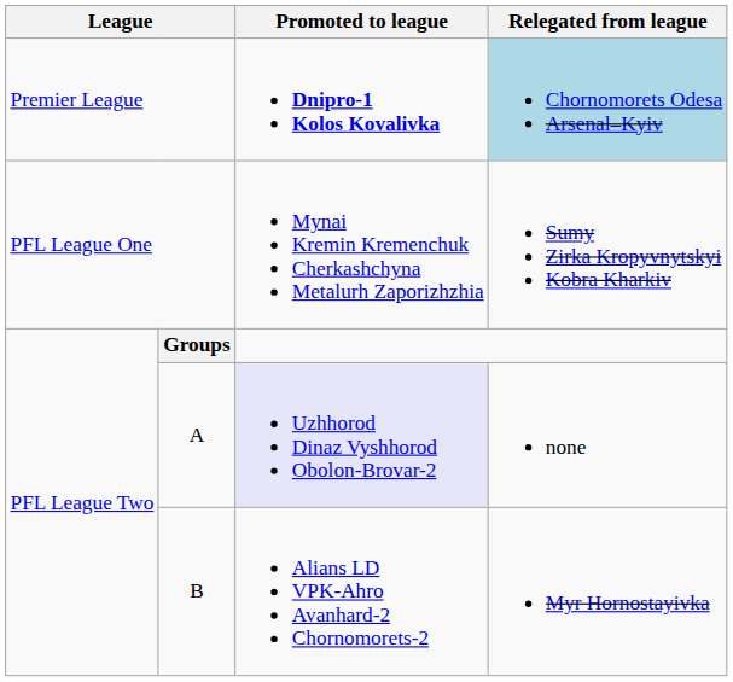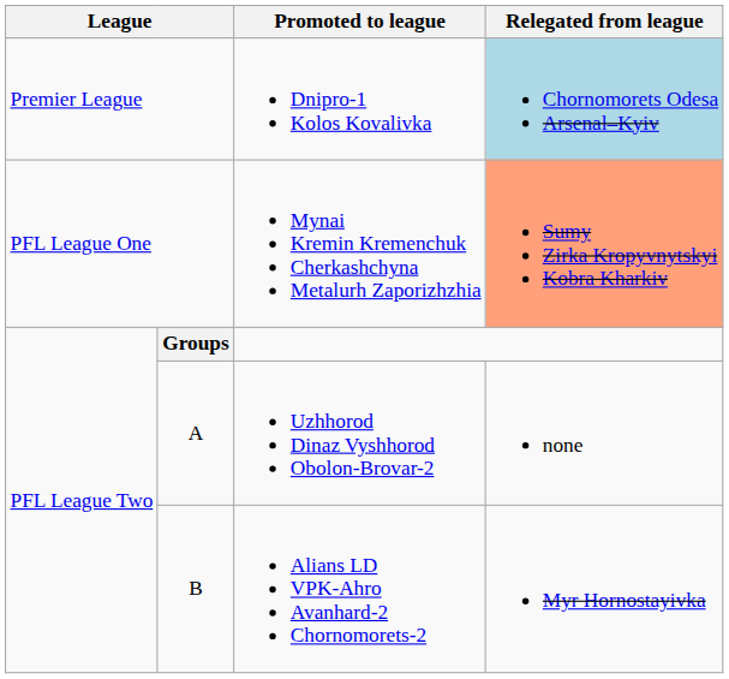Premier League | Promoted to league: bold -> normal
PFL League One | Relegated from league: no background -> lightsalmon background
A | Promoted to league: lavender background -> no background
